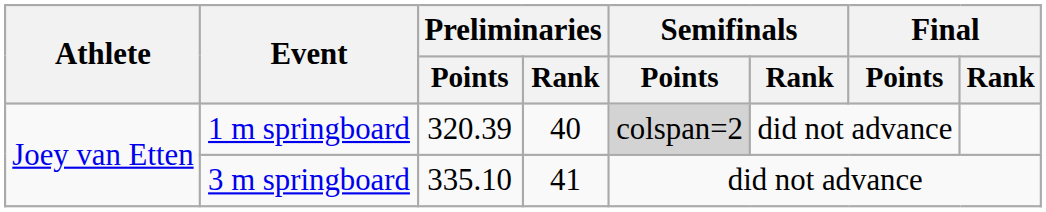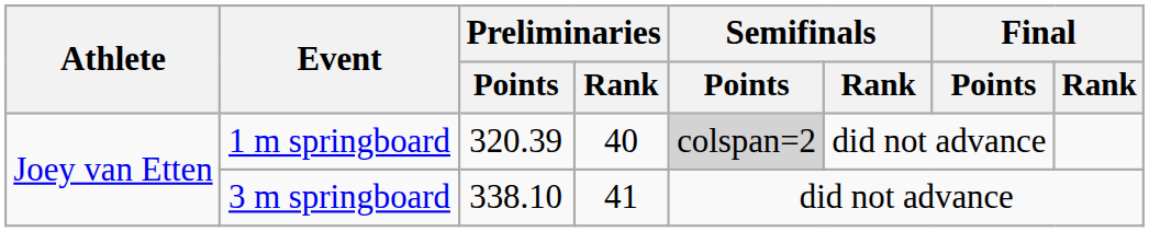3 m springboard | Preliminaries / Points: 335.10 -> 338.10
